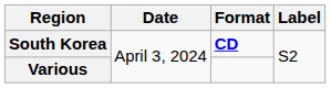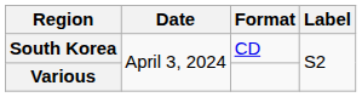South Korea | Format: bold -> normal
